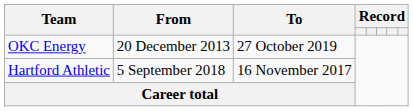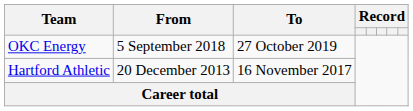OKC Energy | From: 20 December 2013 -> 5 September 2018
Hartford Athletic | From: 5 September 2018 -> 20 December 2013
